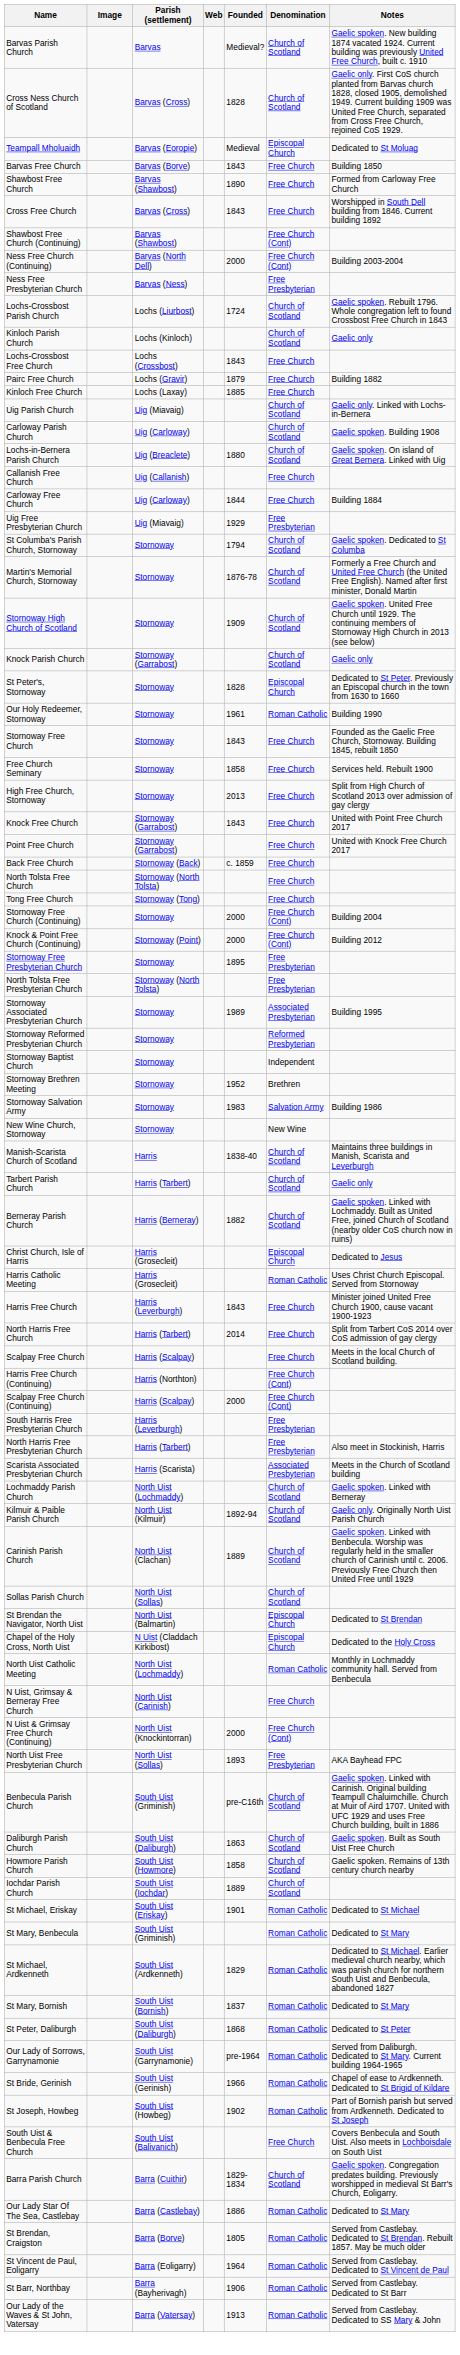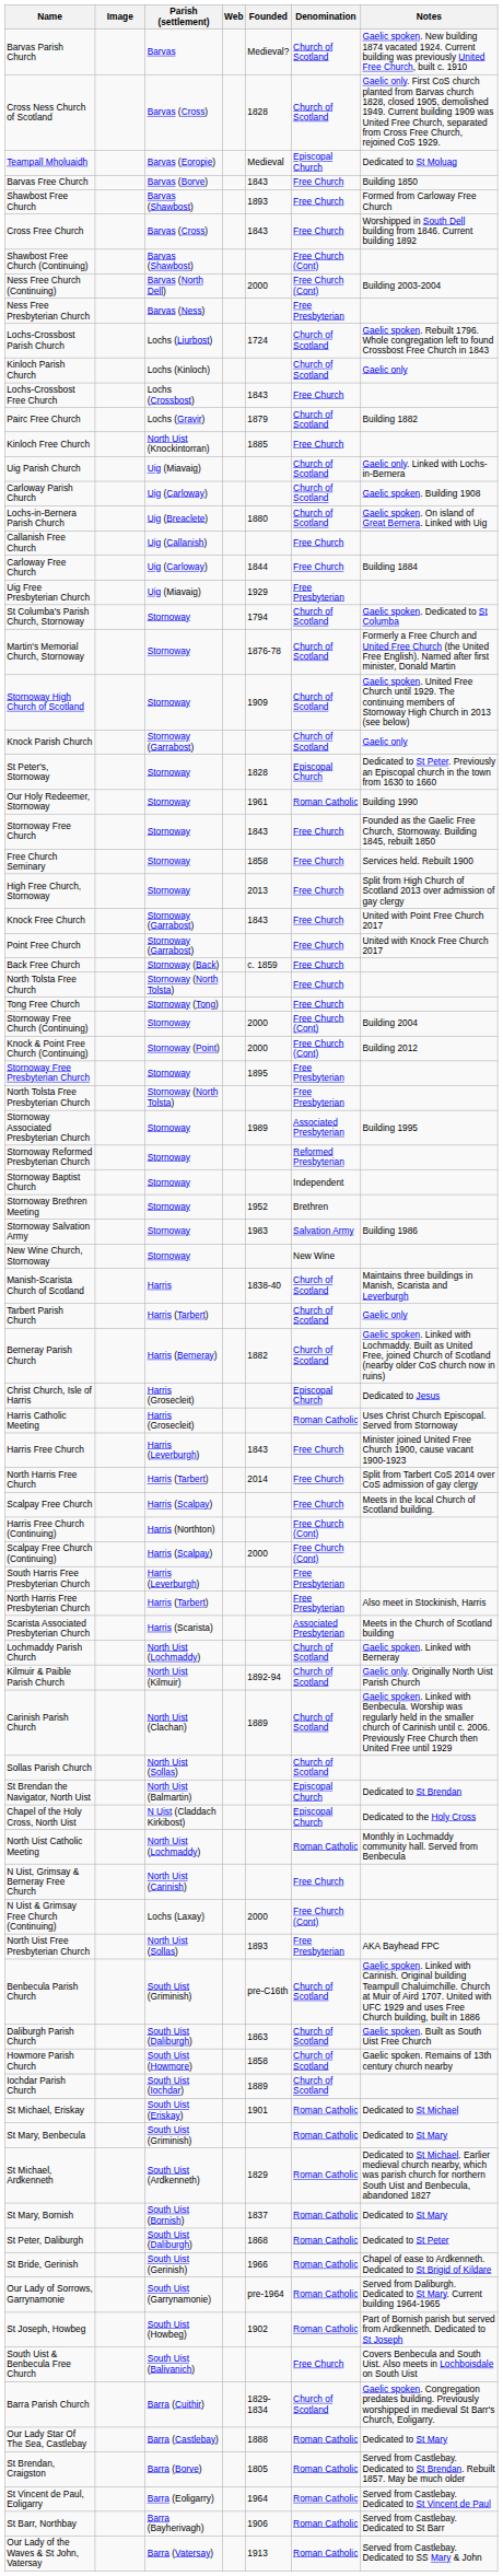Shawbost Free Church | Founded: 1890 -> 1893
Pairc Free Church | Denomination: Free Church -> Church of Scotland
Kinloch Free Church | Parish (settlement): Lochs (Laxay) -> North Uist (Knockintorran)
N Uist & Grimsay Free Church (Continuing) | Parish (settlement): North Uist (Knockintorran) -> Lochs (Laxay)
rows swapped: Our Lady of Sorrows, Garrynamonie <-> St Bride, Gerinish
Our Lady Star Of The Sea, Castlebay | Founded: 1886 -> 1888
